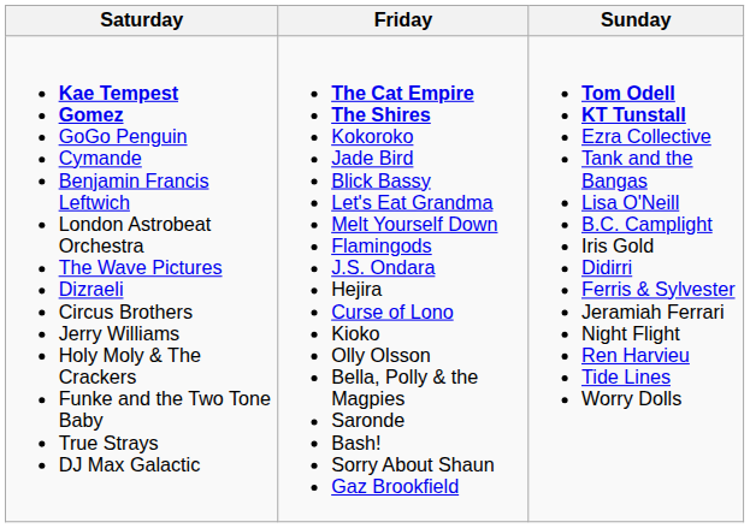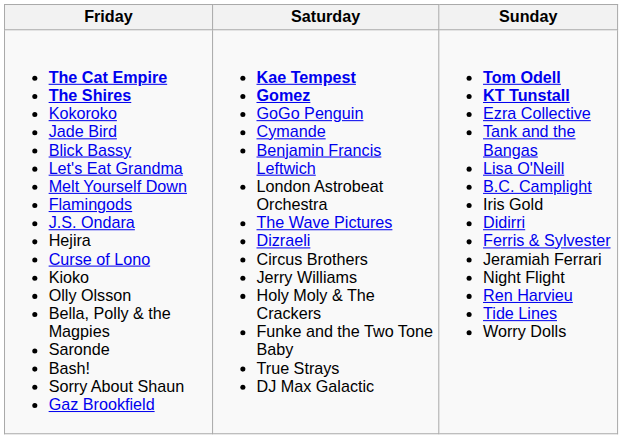columns swapped: Friday <-> Saturday
